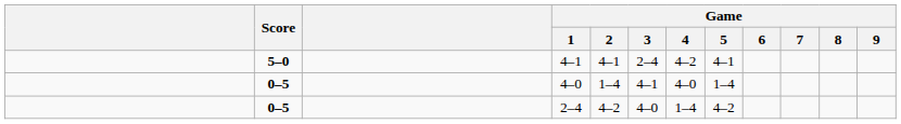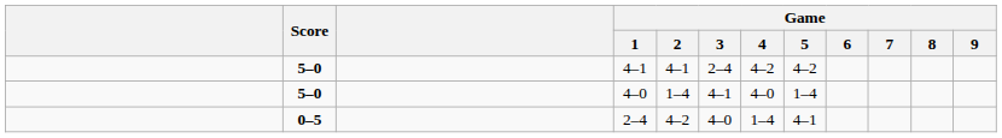row 3 | Game / 5: 4–1 -> 4–2
row 4 | Score: 0–5 -> 5–0
row 5 | Game / 5: 4–2 -> 4–1
